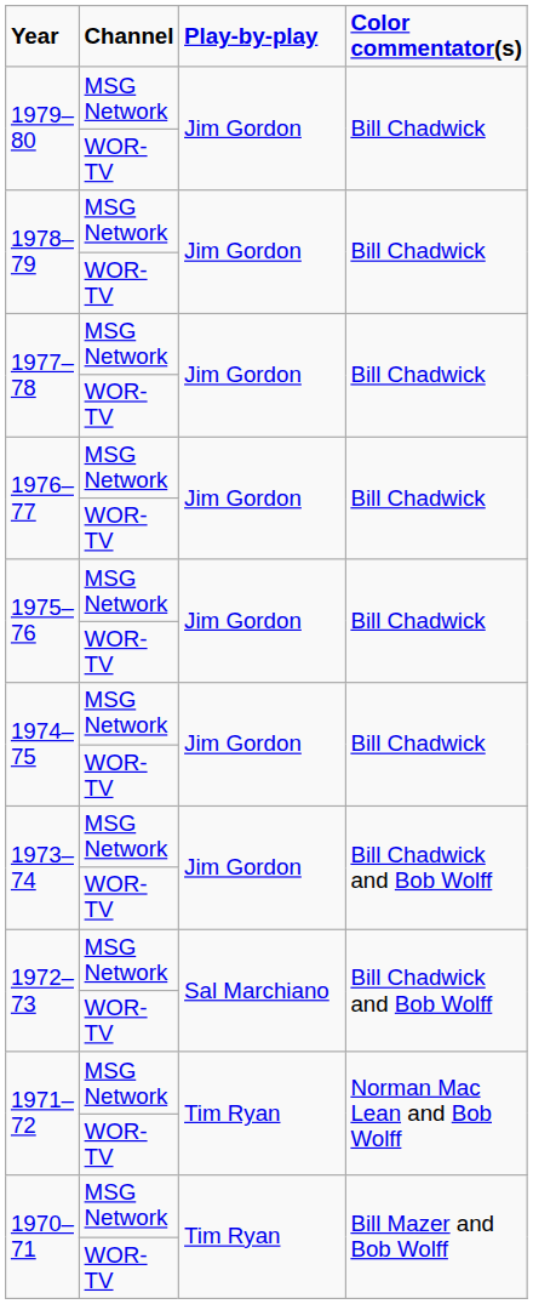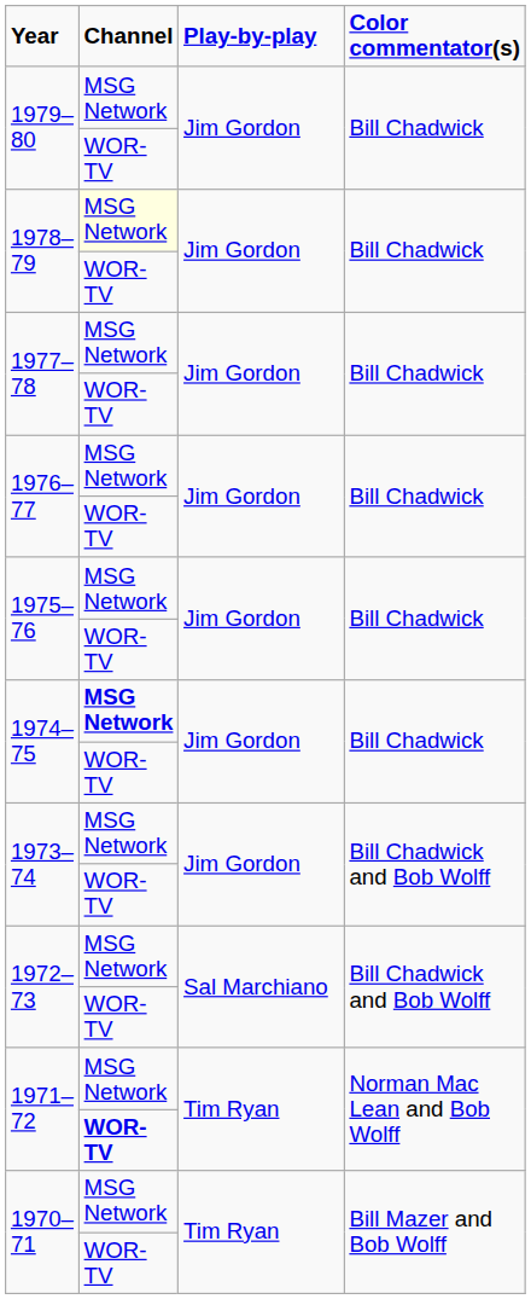1978–79 / MSG Network | Channel: no background -> lightyellow background
1974–75 / MSG Network | Channel: normal -> bold
1971–72 / WOR-TV | Channel: normal -> bold
